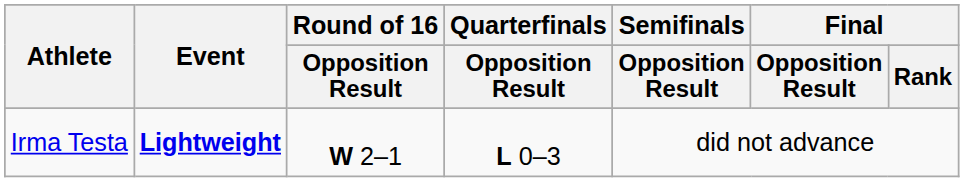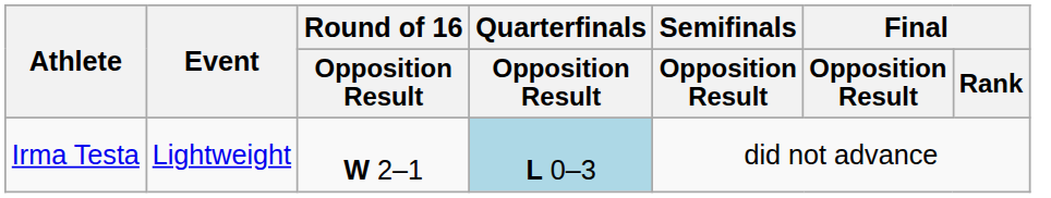Irma Testa | Event: bold -> normal
Irma Testa | Quarterfinals / Opposition Result: no background -> lightblue background
